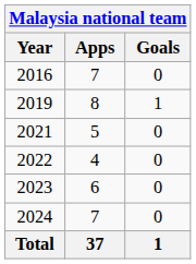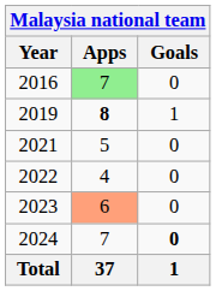2016 | Apps: no background -> lightgreen background
2019 | Apps: normal -> bold
2023 | Apps: no background -> lightsalmon background
2024 | Goals: normal -> bold
